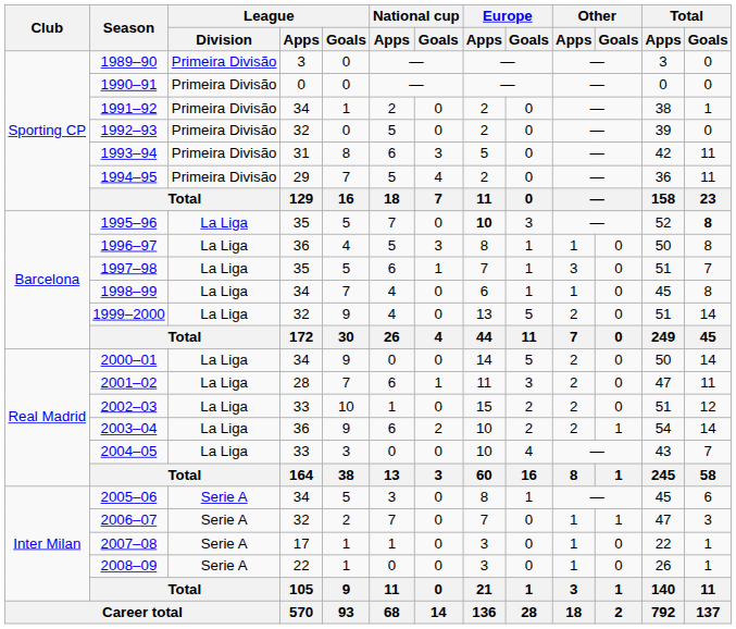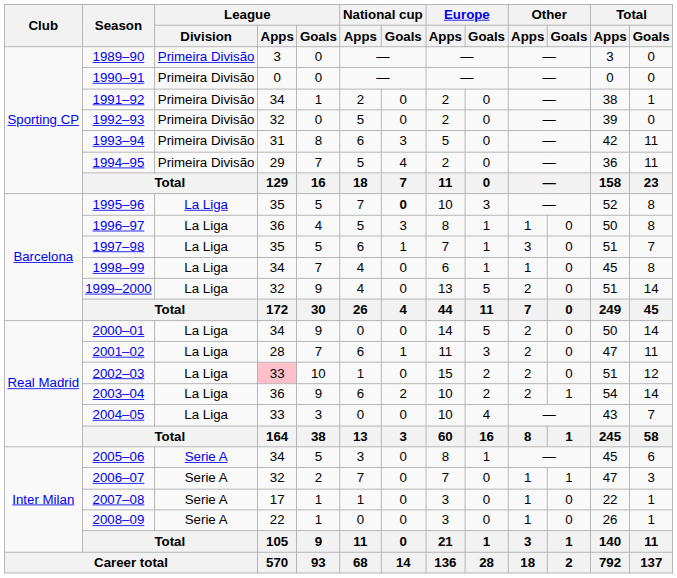1995–96 | National cup / Goals: normal -> bold
1995–96 | Europe / Apps: bold -> normal
1995–96 | Total / Goals: bold -> normal
2002–03 | League / Apps: no background -> pink background
